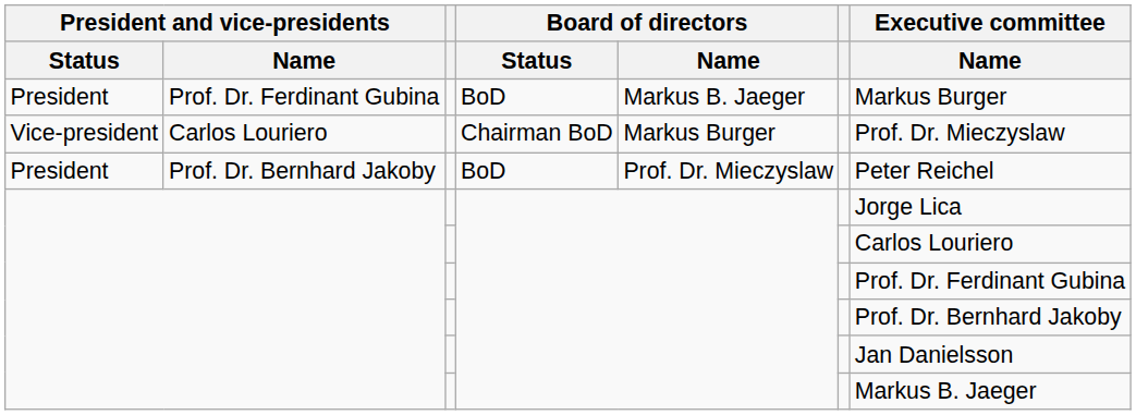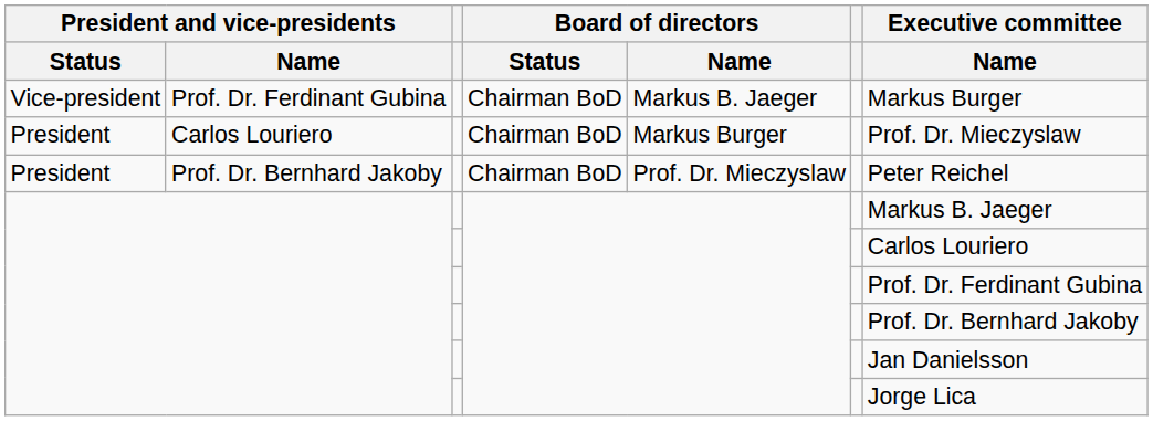row 3 | President and vice-presidents / Status: President -> Vice-president
row 3 | Board of directors / Status: BoD -> Chairman BoD
row 4 | President and vice-presidents / Status: Vice-president -> President
row 5 | Board of directors / Status: BoD -> Chairman BoD
row 6 | Executive committee / Name: Jorge Lica -> Markus B. Jaeger
row 11 | Executive committee / Name: Markus B. Jaeger -> Jorge Lica
